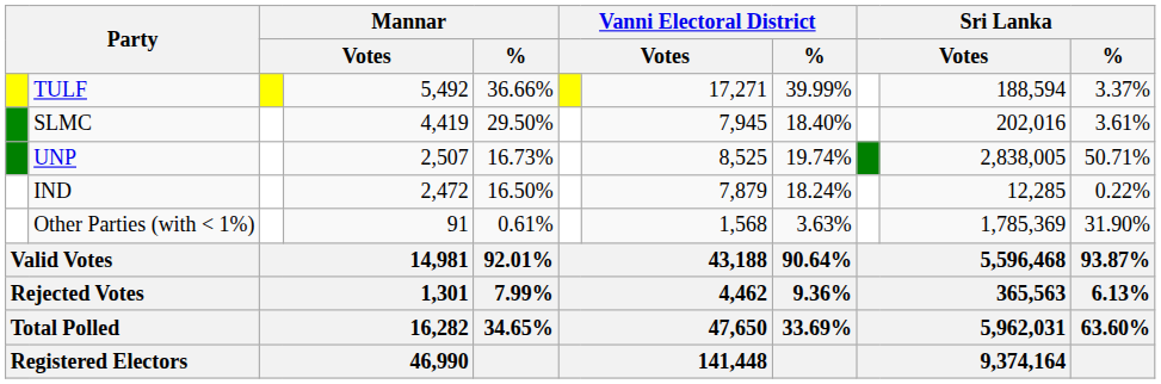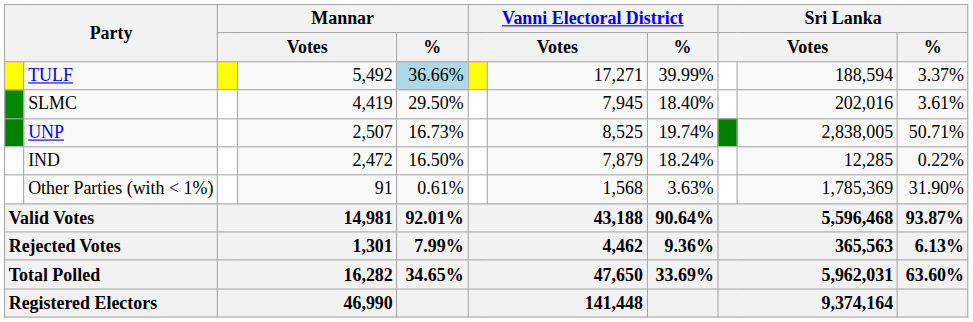TULF | Mannar / %: no background -> lightblue background
